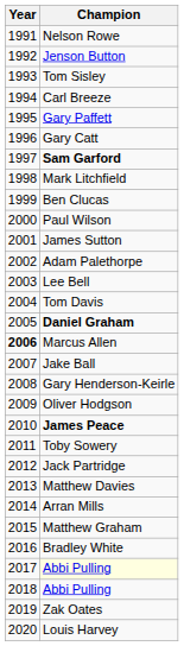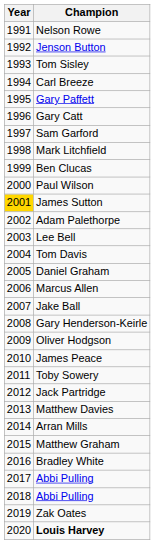row 8 | Champion: bold -> normal
row 12 | Year: no background -> gold background
row 16 | Champion: bold -> normal
row 17 | Year: bold -> normal
row 21 | Champion: bold -> normal
row 28 | Champion: lightyellow background -> no background
row 31 | Champion: normal -> bold
